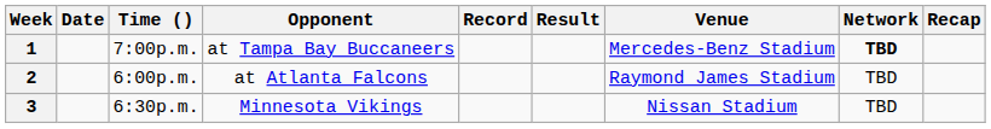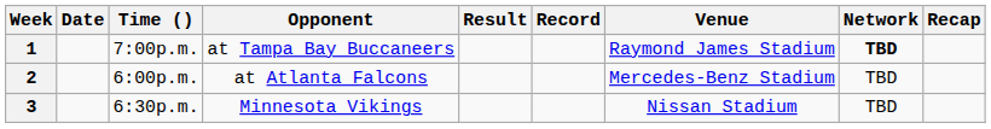columns swapped: Result <-> Record
1 | Venue: Mercedes-Benz Stadium -> Raymond James Stadium
2 | Venue: Raymond James Stadium -> Mercedes-Benz Stadium
